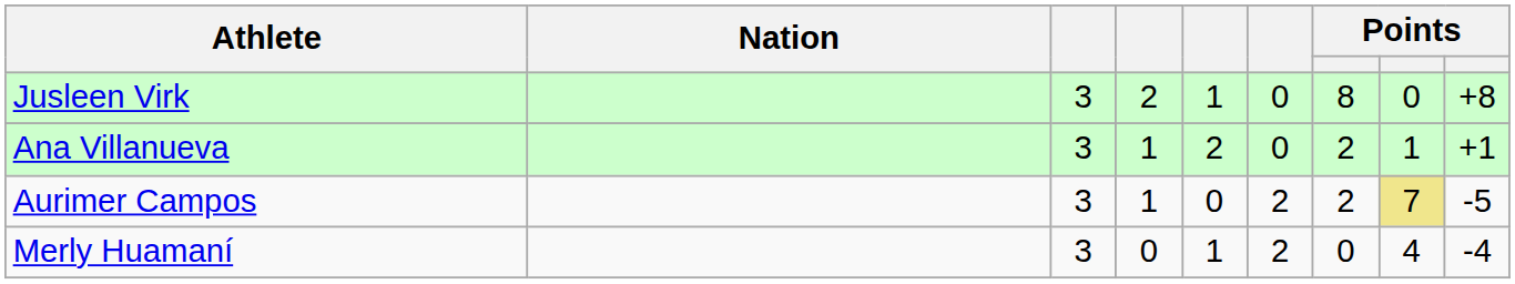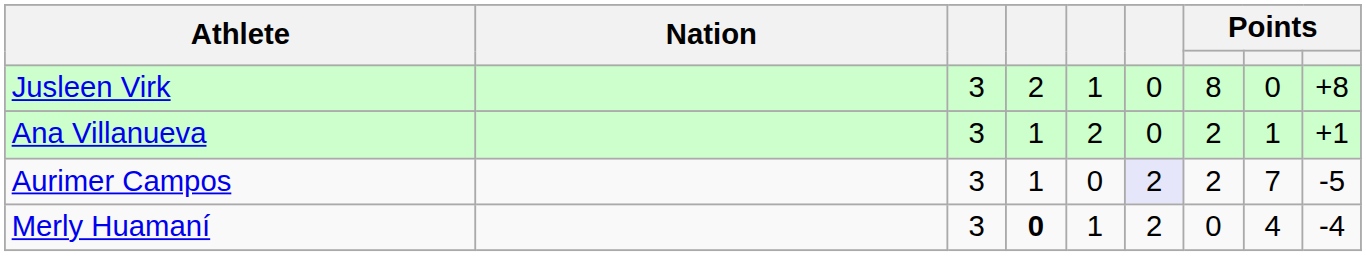Aurimer Campos | column 6: no background -> lavender background
Aurimer Campos | column 8: khaki background -> no background
Merly Huamaní | column 4: normal -> bold
